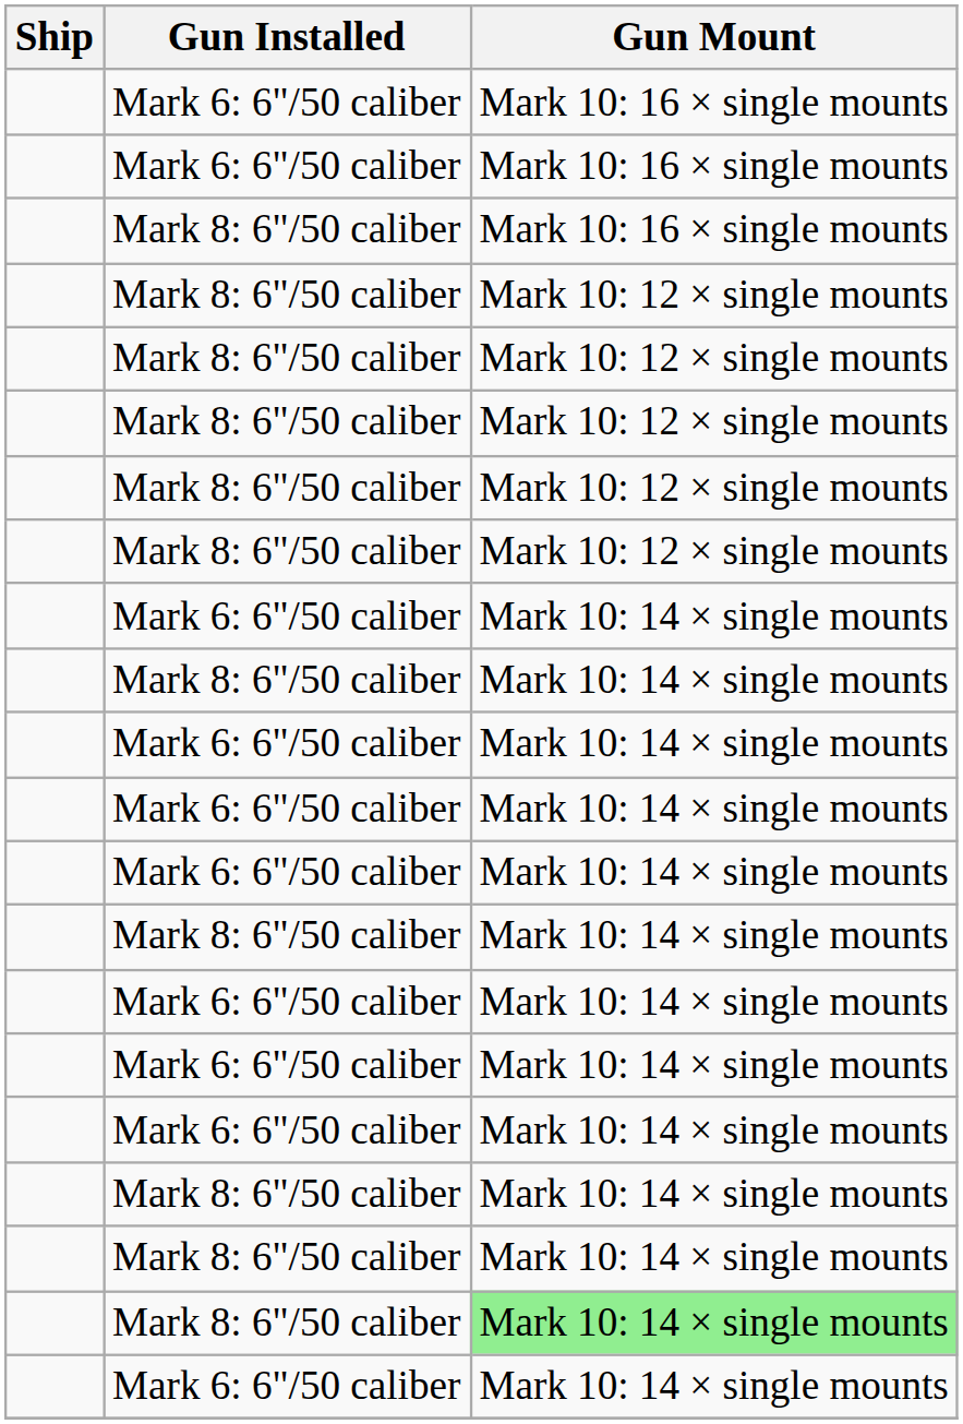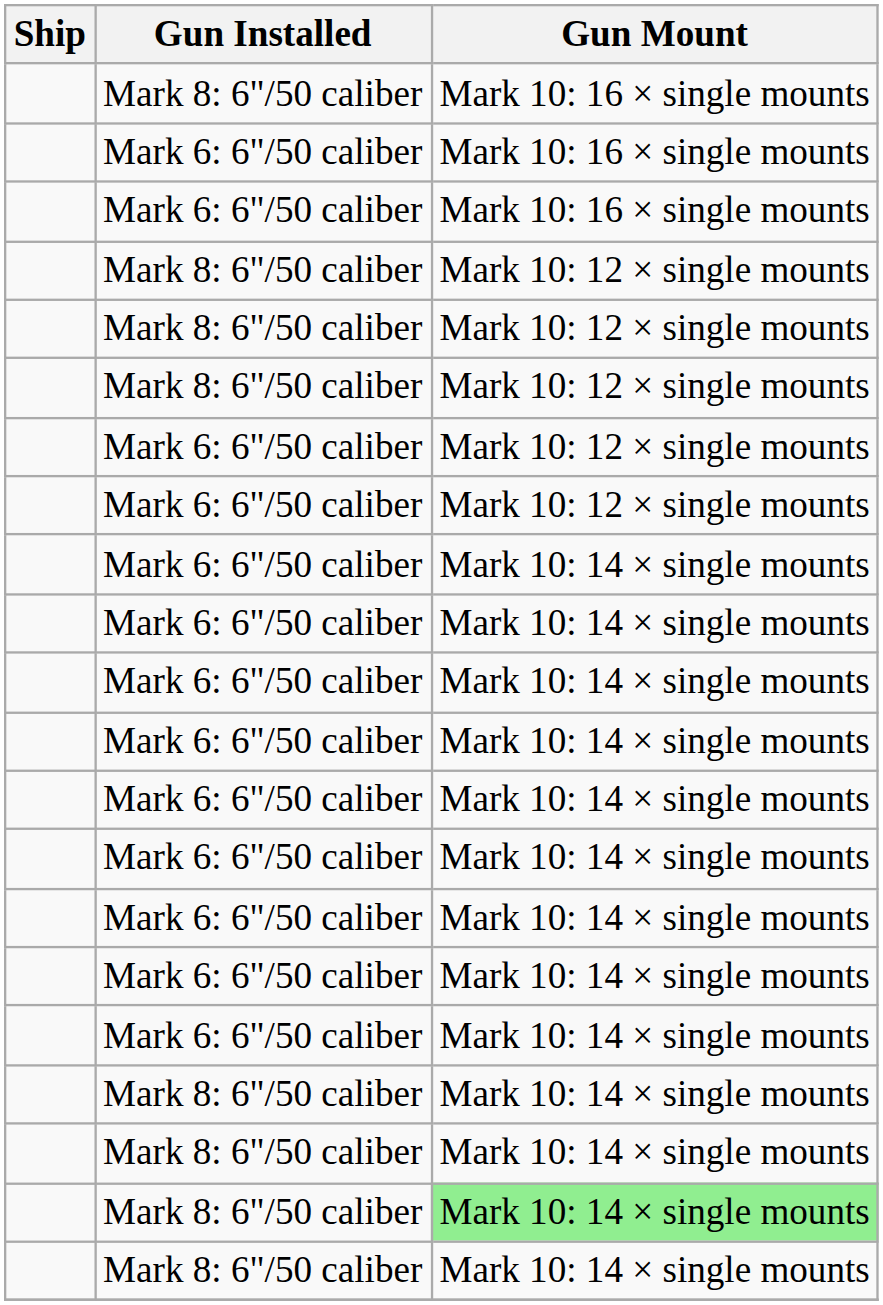row 2 | Gun Installed: Mark 6: 6"/50 caliber -> Mark 8: 6"/50 caliber
row 4 | Gun Installed: Mark 8: 6"/50 caliber -> Mark 6: 6"/50 caliber
row 8 | Gun Installed: Mark 8: 6"/50 caliber -> Mark 6: 6"/50 caliber
row 9 | Gun Installed: Mark 8: 6"/50 caliber -> Mark 6: 6"/50 caliber
row 11 | Gun Installed: Mark 8: 6"/50 caliber -> Mark 6: 6"/50 caliber
row 15 | Gun Installed: Mark 8: 6"/50 caliber -> Mark 6: 6"/50 caliber
row 22 | Gun Installed: Mark 6: 6"/50 caliber -> Mark 8: 6"/50 caliber
